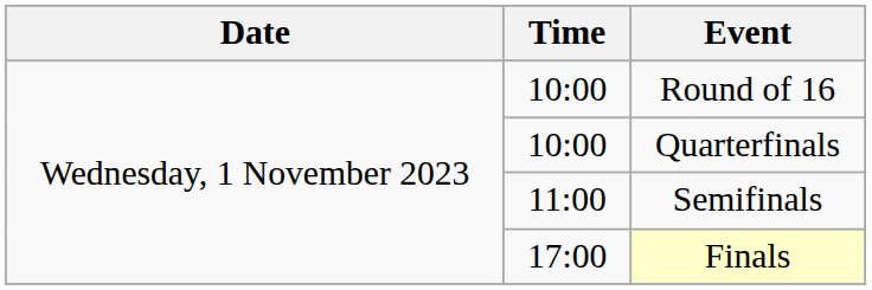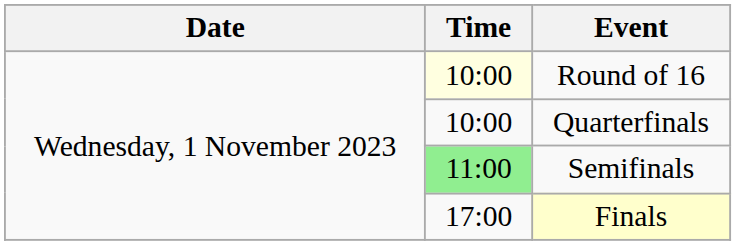Round of 16 | Time: no background -> lightyellow background
Semifinals | Time: no background -> lightgreen background
